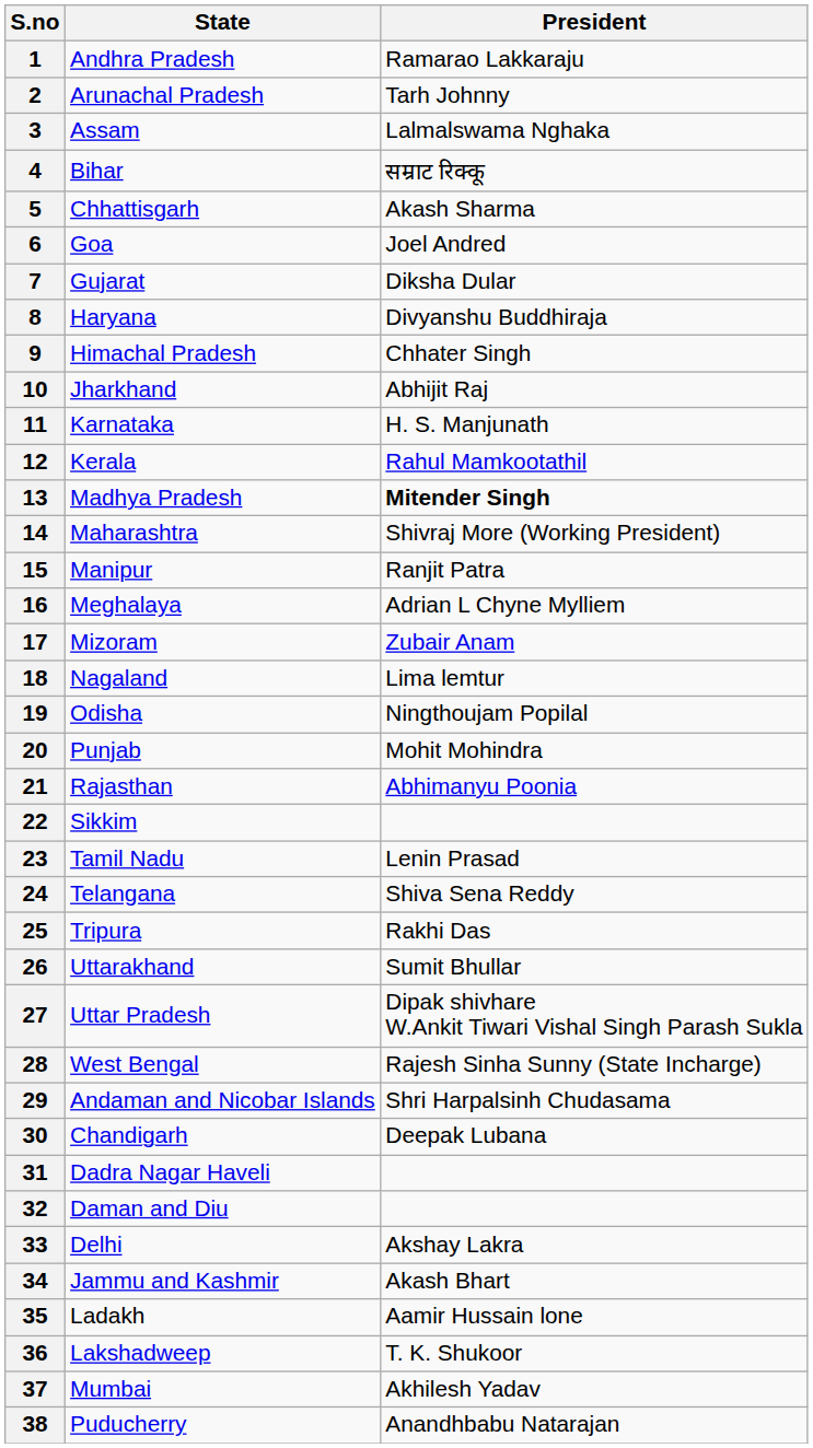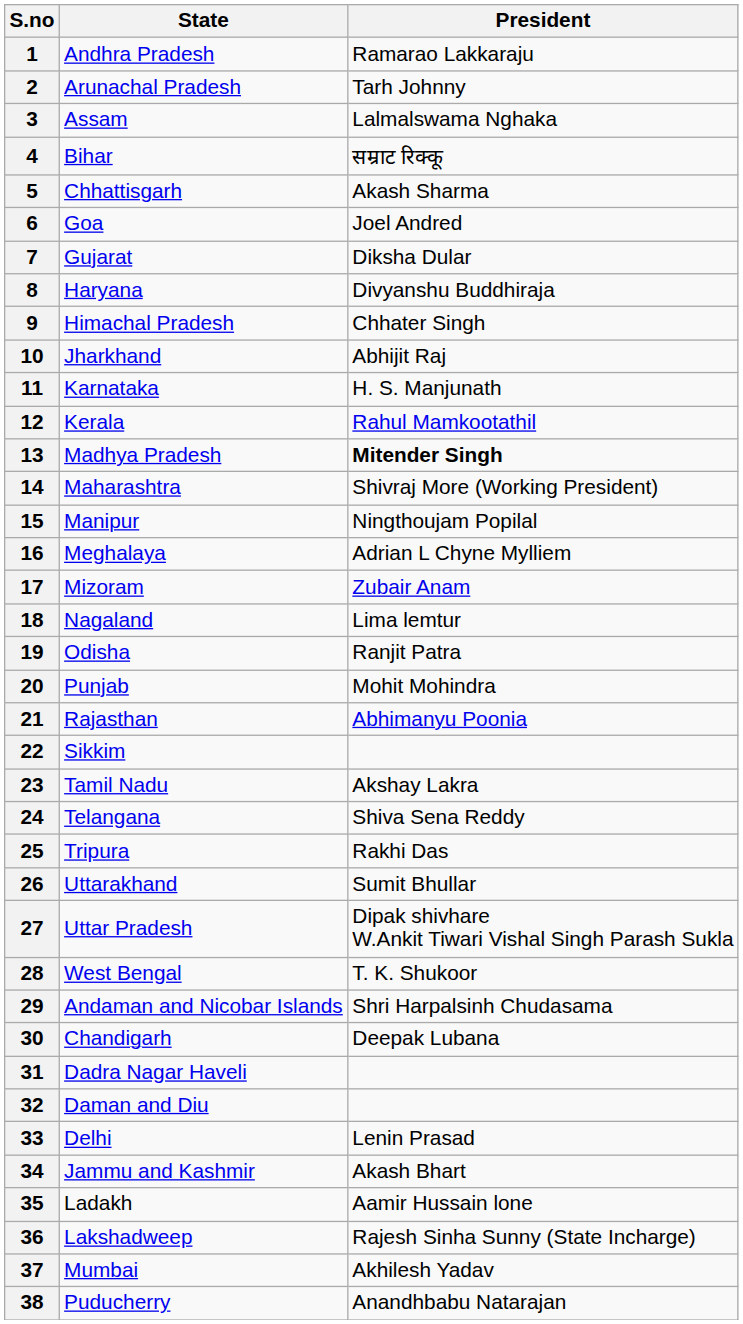15 | President: Ranjit Patra -> Ningthoujam Popilal
19 | President: Ningthoujam Popilal -> Ranjit Patra
23 | President: Lenin Prasad -> Akshay Lakra
28 | President: Rajesh Sinha Sunny (State Incharge) -> T. K. Shukoor
33 | President: Akshay Lakra -> Lenin Prasad
36 | President: T. K. Shukoor -> Rajesh Sinha Sunny (State Incharge)
